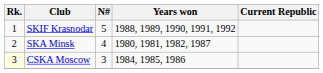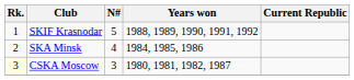SKA Minsk | Years won: 1980, 1981, 1982, 1987 -> 1984, 1985, 1986
CSKA Moscow | Years won: 1984, 1985, 1986 -> 1980, 1981, 1982, 1987
